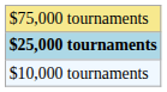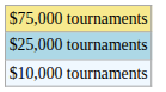row 2 | column 1: bold -> normal
